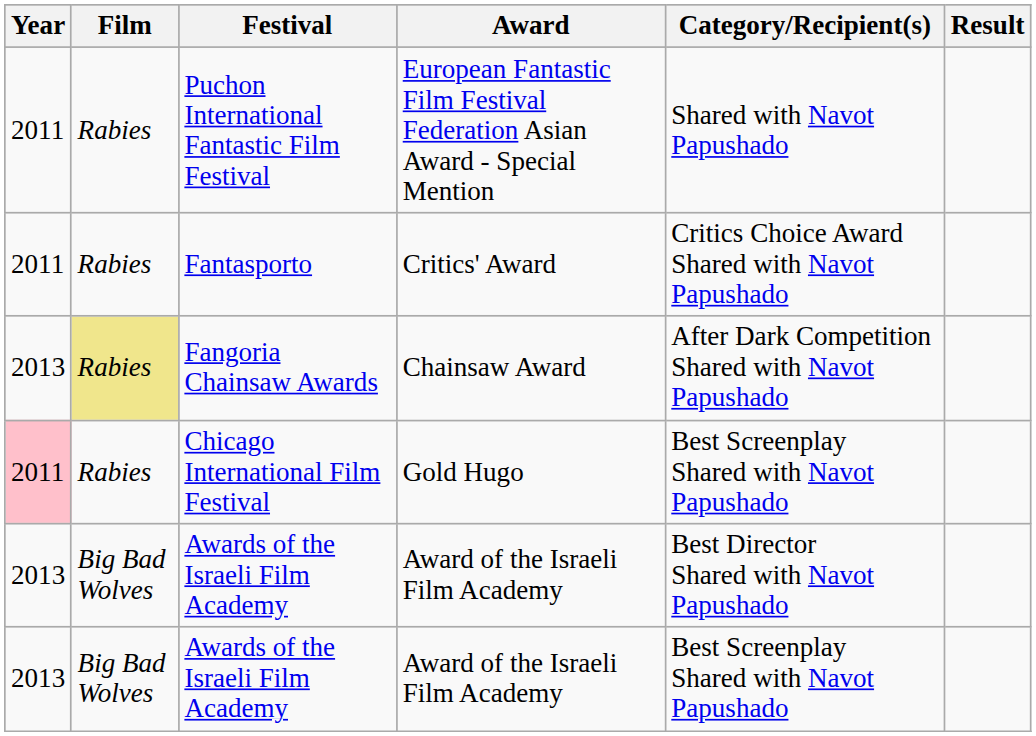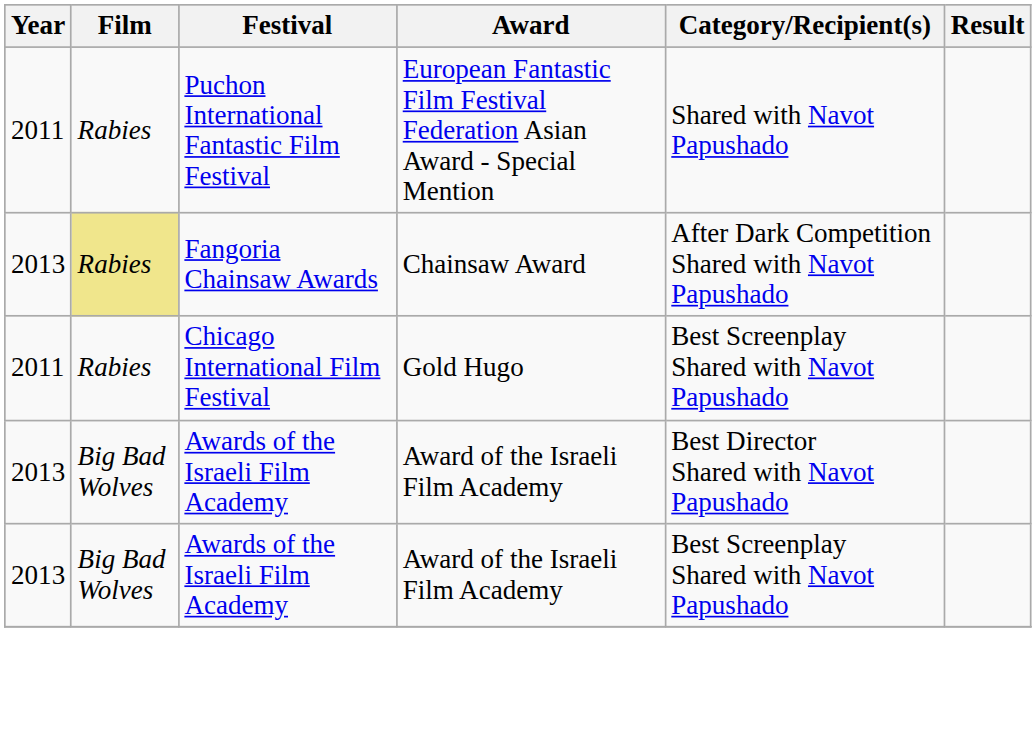- row: 2011 | Rabies | Fantasporto | Critics' Award | Critics Choice Award Shared with Navot Papushado
Chicago International Film Festival | Year: pink background -> no background
